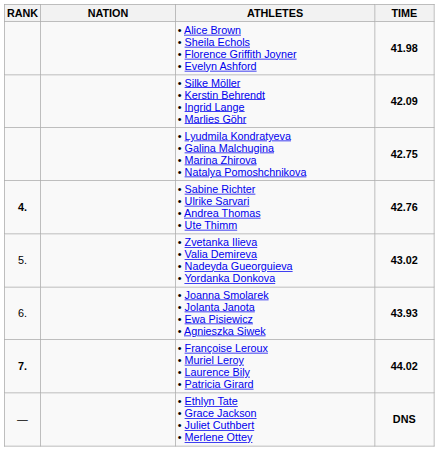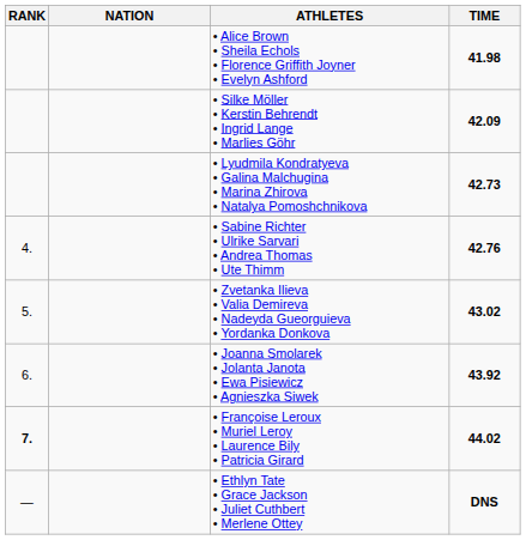row 4 | TIME: 42.75 -> 42.73
row 5 | RANK: bold -> normal
row 7 | TIME: 43.93 -> 43.92
